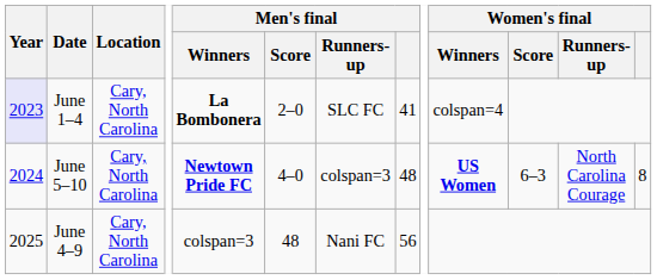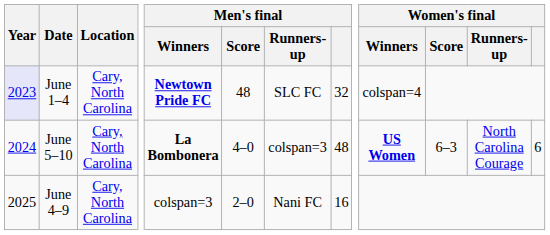June 1–4 | Men's final / Winners: La Bombonera -> Newtown Pride FC
June 1–4 | Men's final / Score: 2–0 -> 48
June 1–4 | Men's final: 41 -> 32
June 5–10 | Men's final / Winners: Newtown Pride FC -> La Bombonera
June 5–10 | Women's final: 8 -> 6
June 4–9 | Men's final / Score: 48 -> 2–0
June 4–9 | Men's final: 56 -> 16
